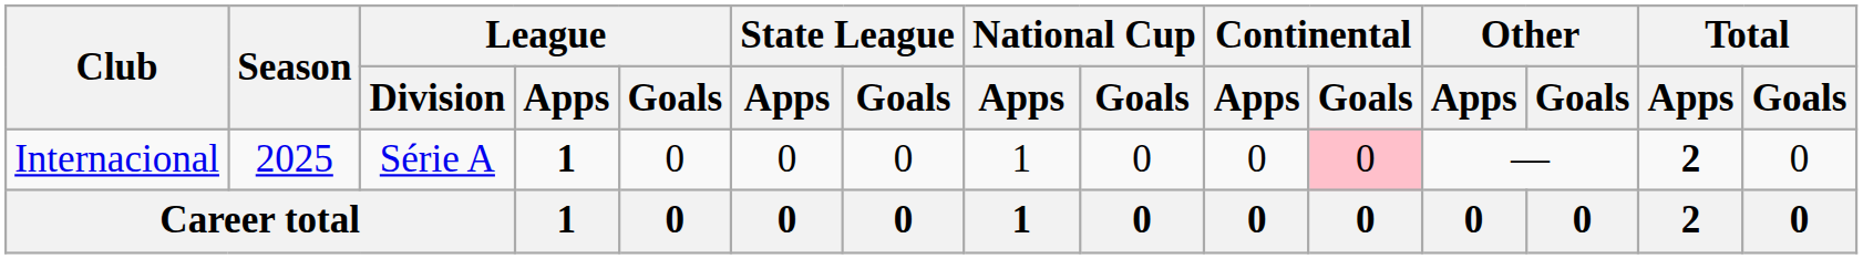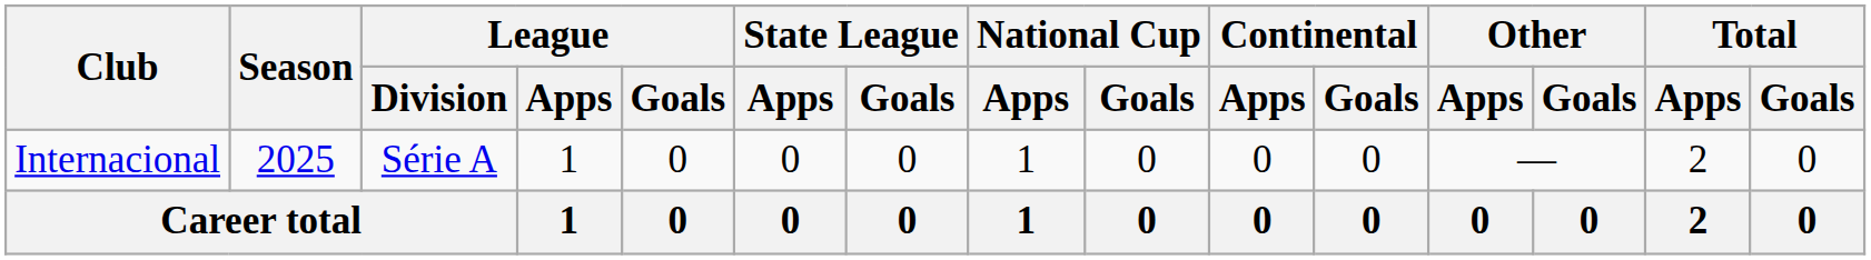Internacional | League / Apps: bold -> normal
Internacional | Continental / Goals: pink background -> no background
Internacional | Total / Apps: bold -> normal
